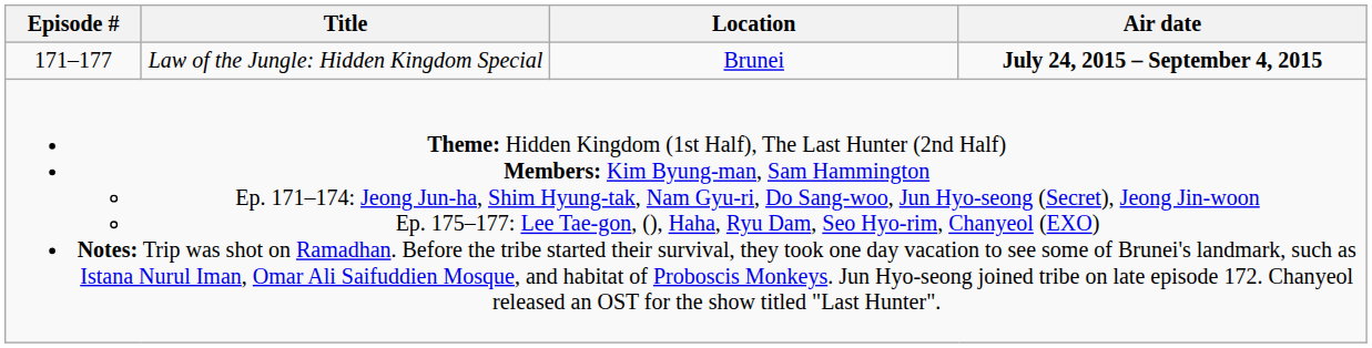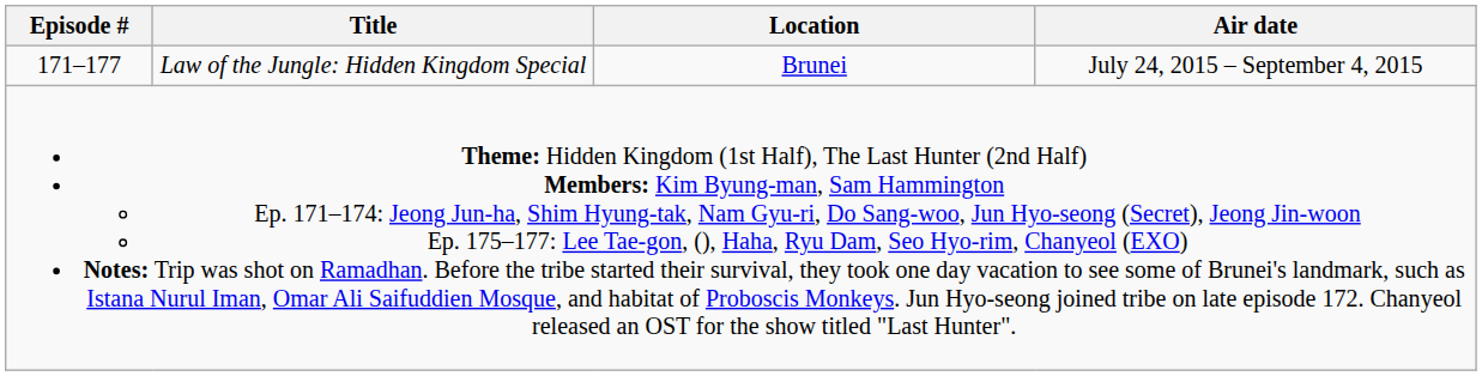171–177 | Air date: bold -> normal
